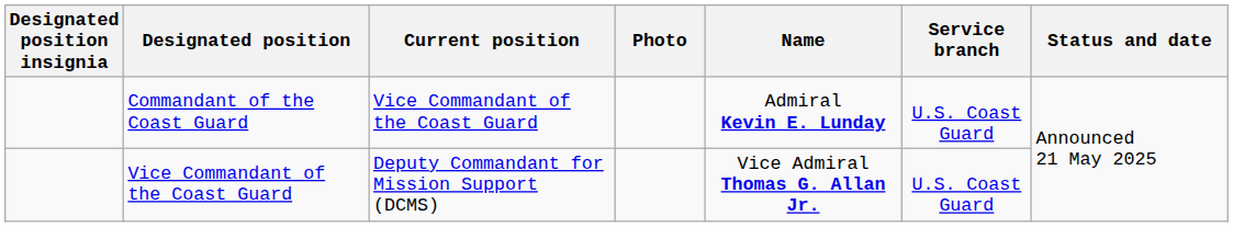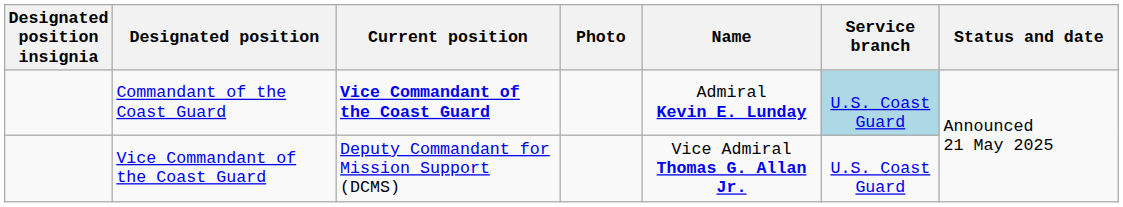Commandant of the Coast Guard | Current position: normal -> bold
Commandant of the Coast Guard | Service branch: no background -> lightblue background
